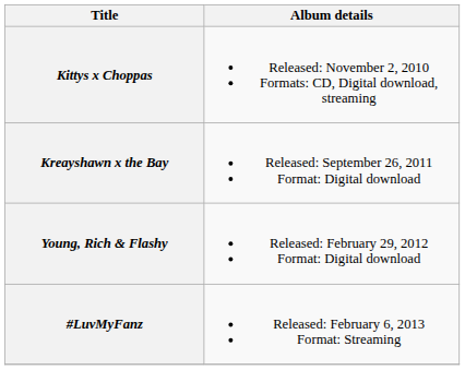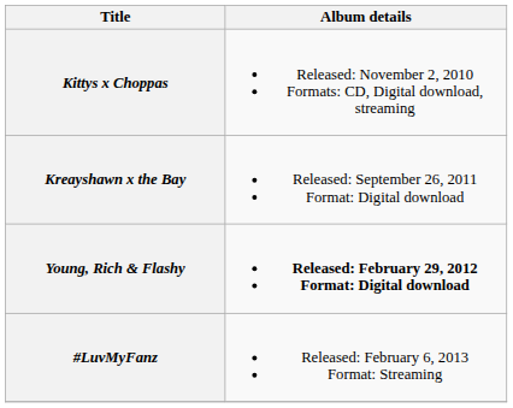Young, Rich & Flashy | Album details: normal -> bold
